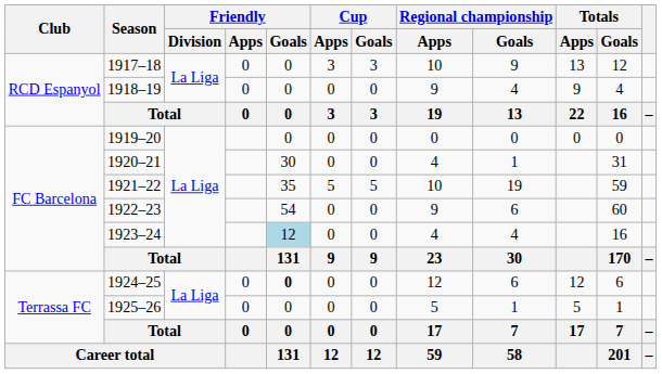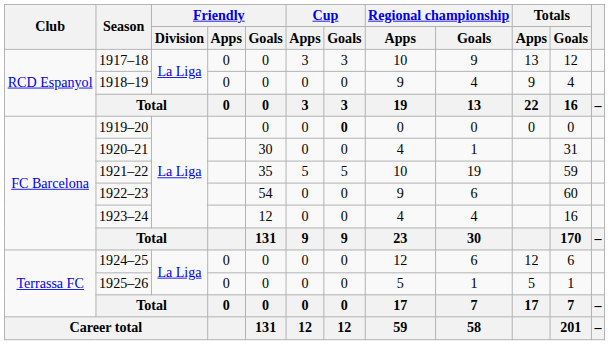1919–20 | Cup / Goals: normal -> bold
1923–24 | Friendly / Goals: lightblue background -> no background
1924–25 | Friendly / Goals: bold -> normal
